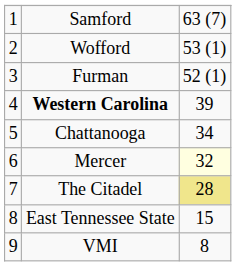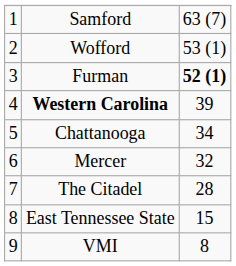Furman | column 3: normal -> bold
Mercer | column 3: lightyellow background -> no background
The Citadel | column 3: khaki background -> no background
